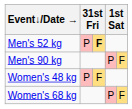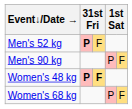Men's 52 kg | column 2: normal -> bold
Men's 52 kg | column 3: bold -> normal
Women's 48 kg | column 2: normal -> bold
Women's 48 kg | column 3: normal -> bold
